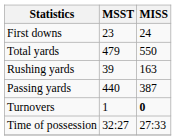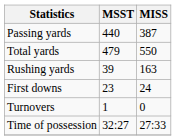rows swapped: First downs <-> Passing yards
Turnovers | MISS: bold -> normal
